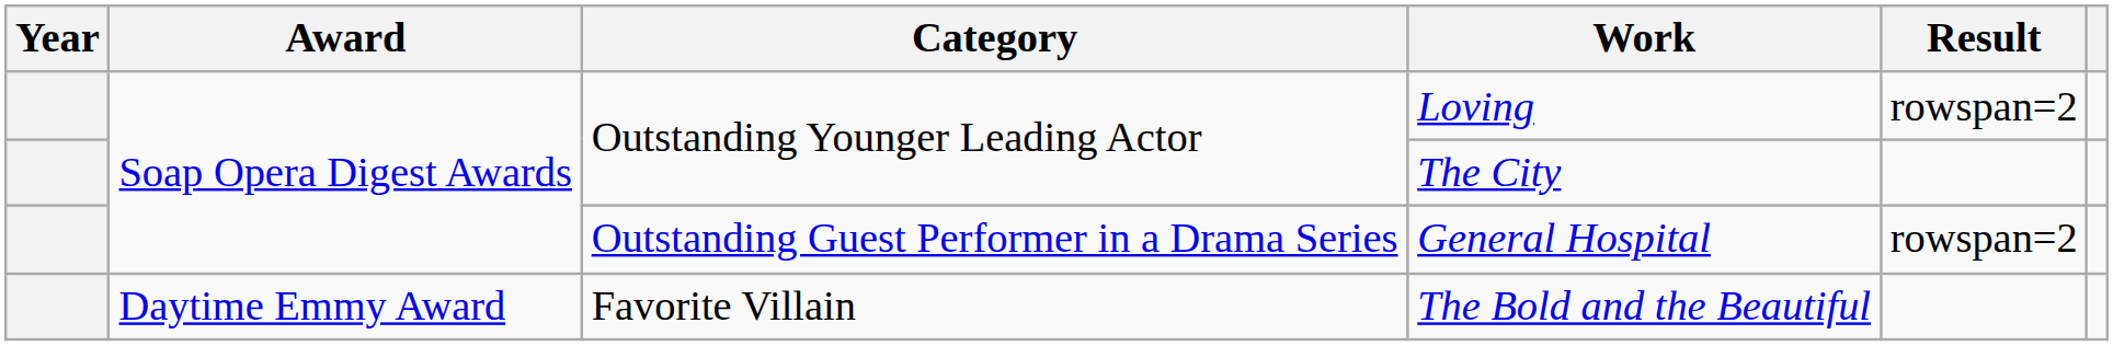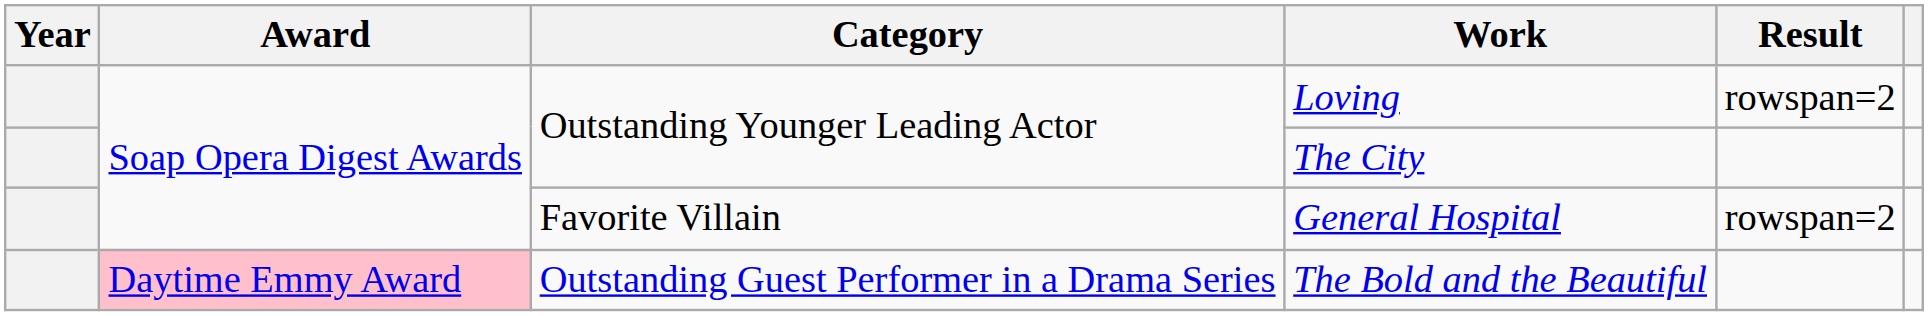General Hospital | Category: Outstanding Guest Performer in a Drama Series -> Favorite Villain
The Bold and the Beautiful | Award: no background -> pink background
The Bold and the Beautiful | Category: Favorite Villain -> Outstanding Guest Performer in a Drama Series
